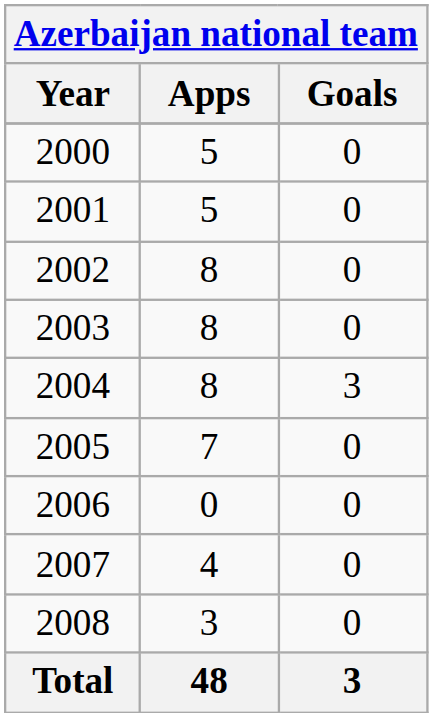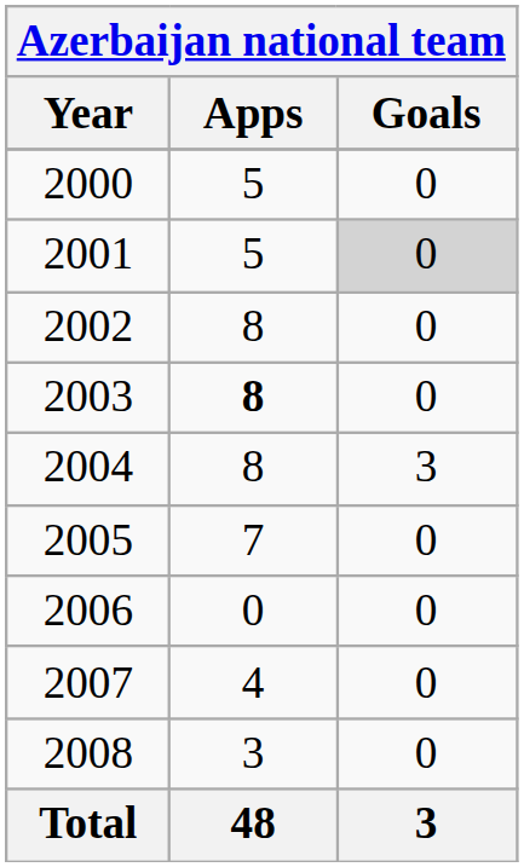2001 | Goals: no background -> lightgrey background
2003 | Apps: normal -> bold
